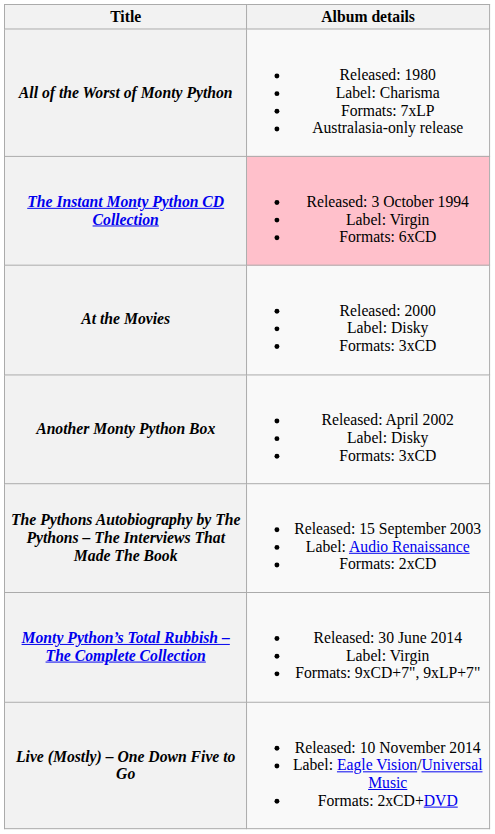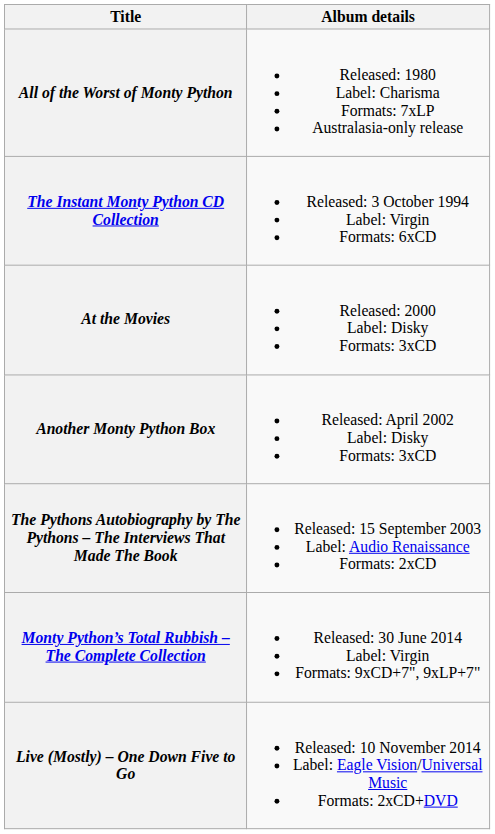The Instant Monty Python CD Collection | Album details: pink background -> no background
